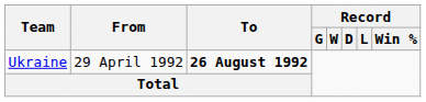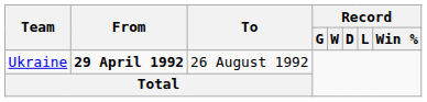Ukraine | From: normal -> bold
Ukraine | To: bold -> normal
